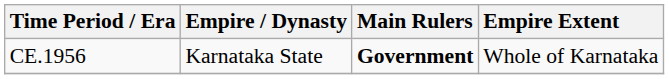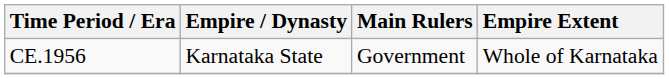CE.1956 | Main Rulers: bold -> normal
